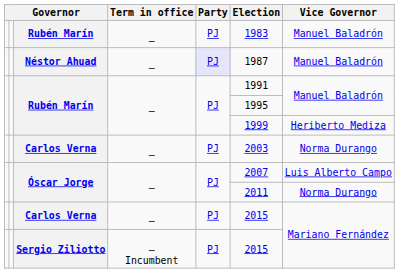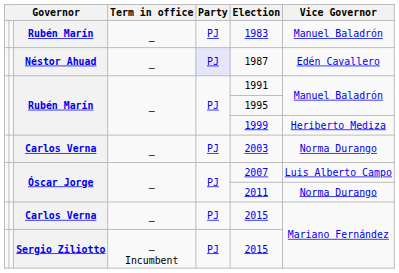Néstor Ahuad | Vice Governor: Manuel Baladrón -> Edén Cavallero
